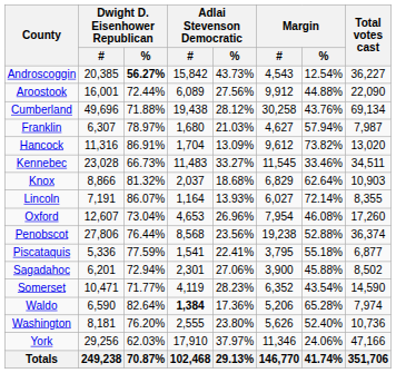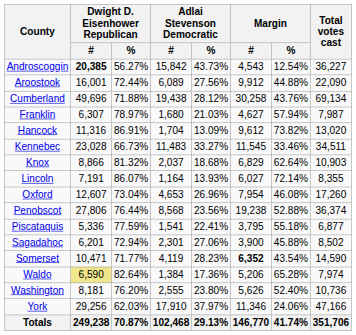Androscoggin | Dwight D. Eisenhower Republican / #: normal -> bold
Androscoggin | Dwight D. Eisenhower Republican / %: bold -> normal
Somerset | Margin / #: normal -> bold
Waldo | Dwight D. Eisenhower Republican / #: no background -> khaki background
Waldo | Adlai Stevenson Democratic / #: bold -> normal
